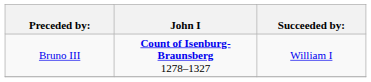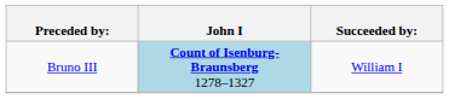Bruno III | John I: no background -> lightblue background
